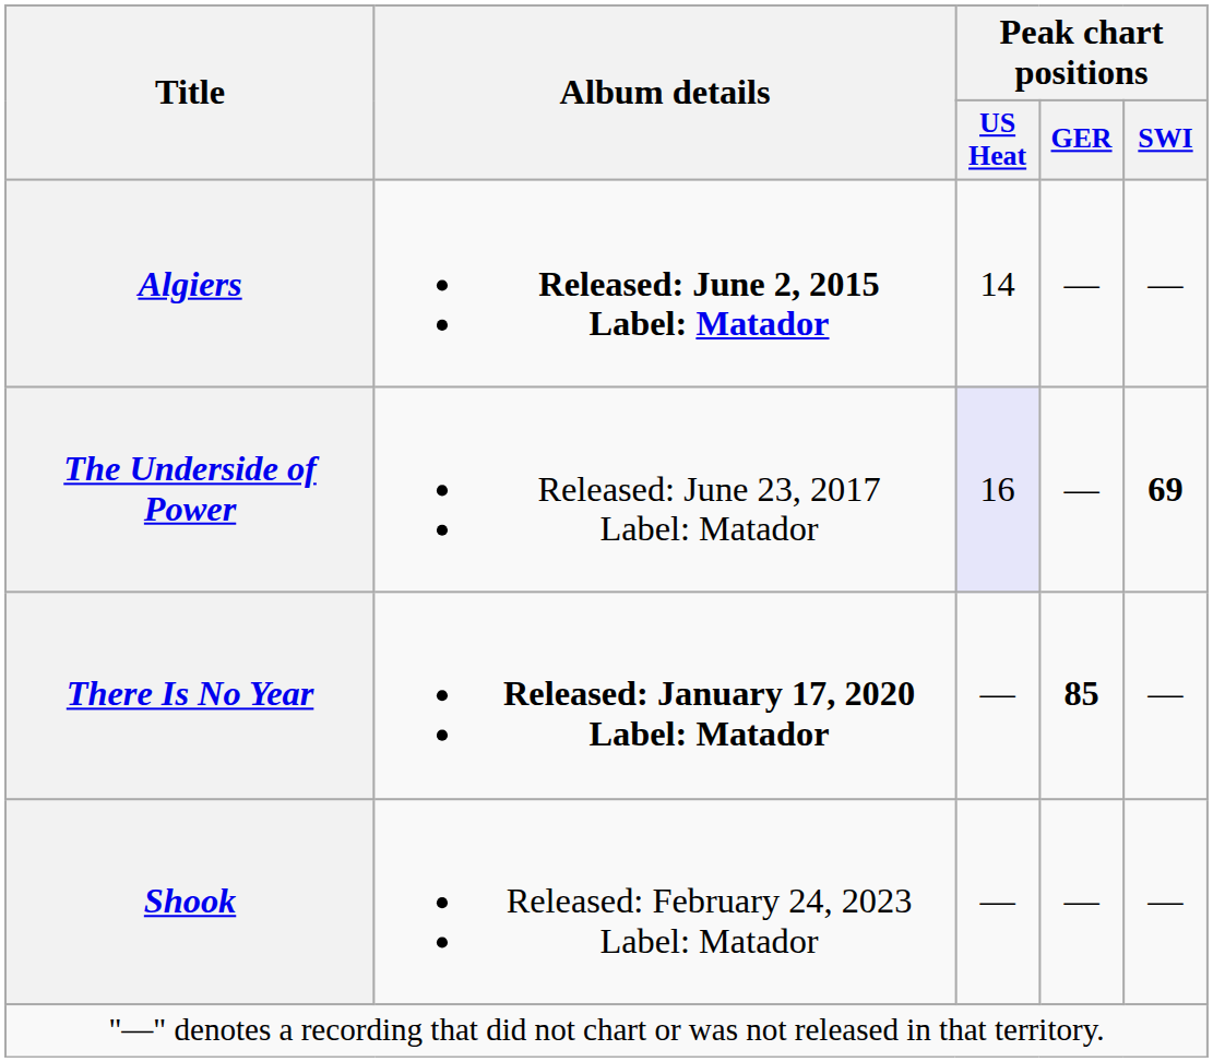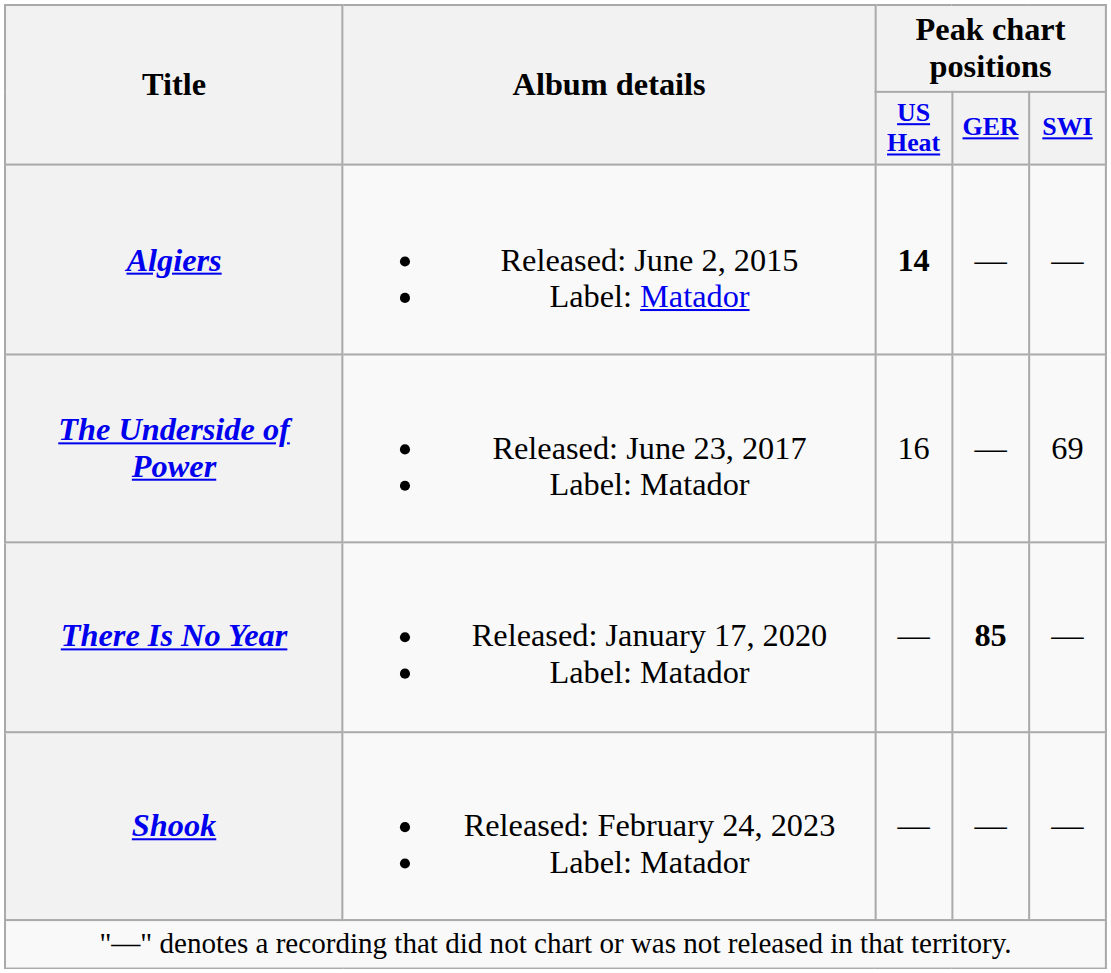Algiers | Album details: bold -> normal
Algiers | Peak chart positions / US Heat: normal -> bold
The Underside of Power | Peak chart positions / US Heat: lavender background -> no background
The Underside of Power | Peak chart positions / SWI: bold -> normal
There Is No Year | Album details: bold -> normal
